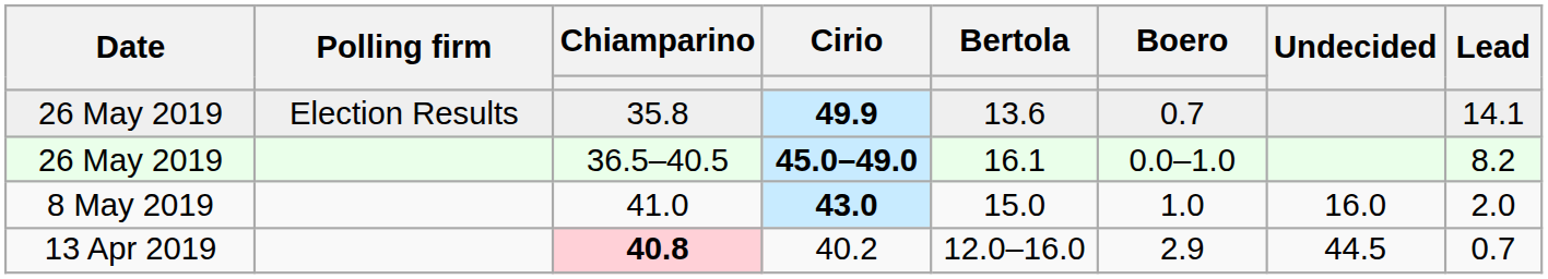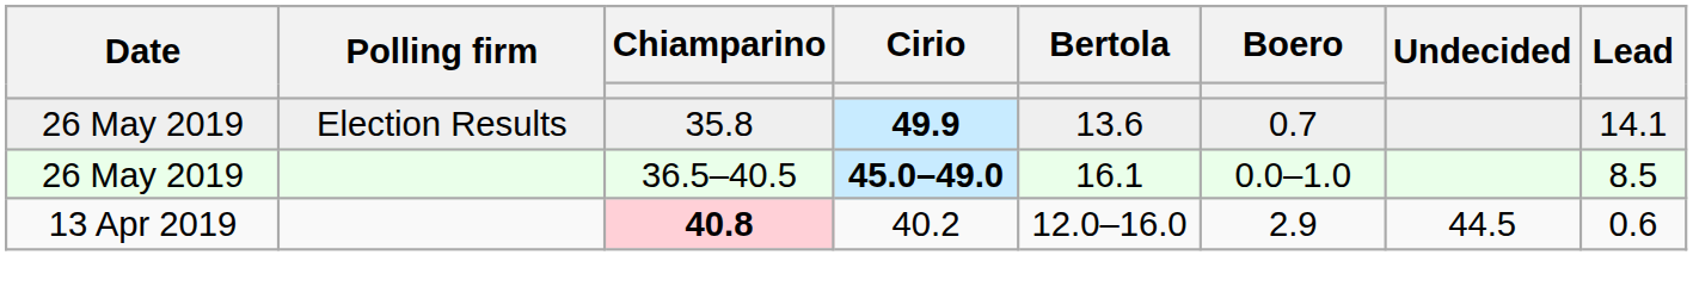36.5–40.5 | Lead: 8.2 -> 8.5
- row: 8 May 2019 | 41.0 | 43.0 | 15.0 | 1.0 | 16.0 | 2.0
40.8 | Lead: 0.7 -> 0.6
